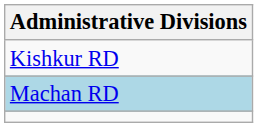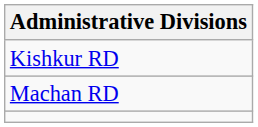row 3 | column 1: lightblue background -> no background
